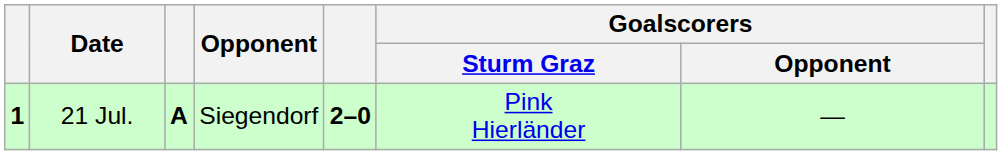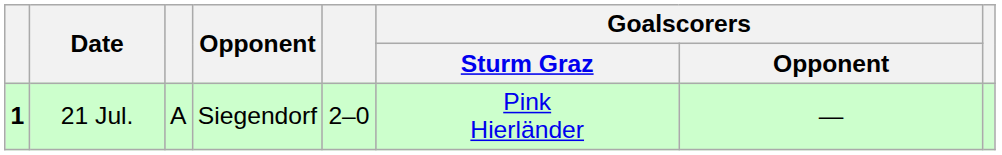21 Jul. | column 3: bold -> normal
21 Jul. | column 5: bold -> normal
